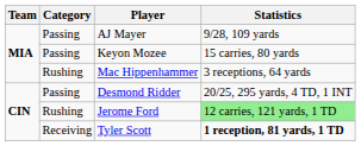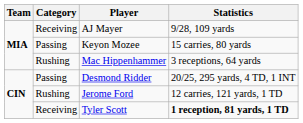AJ Mayer | Category: Passing -> Receiving
Jerome Ford | Statistics: lightgreen background -> no background
